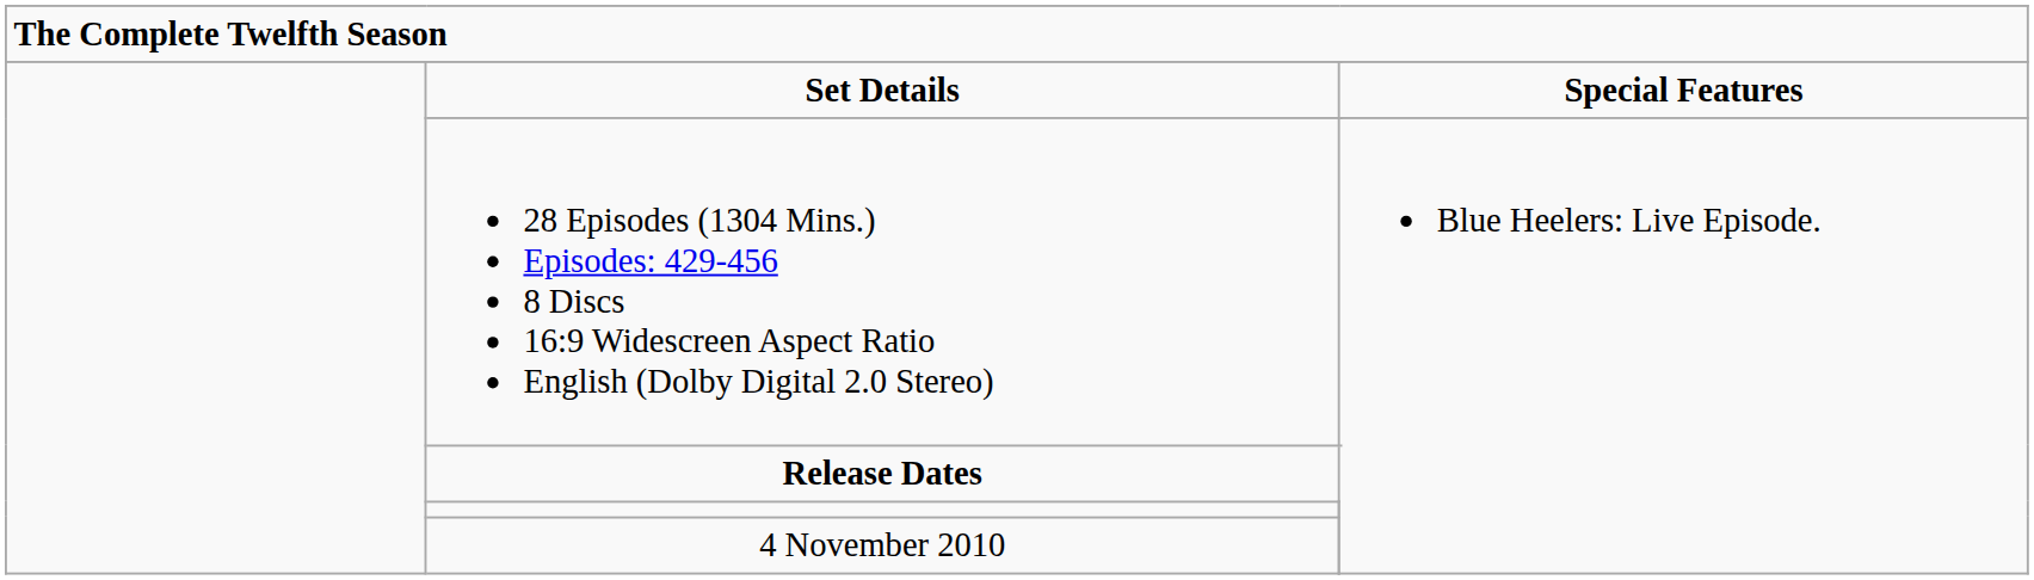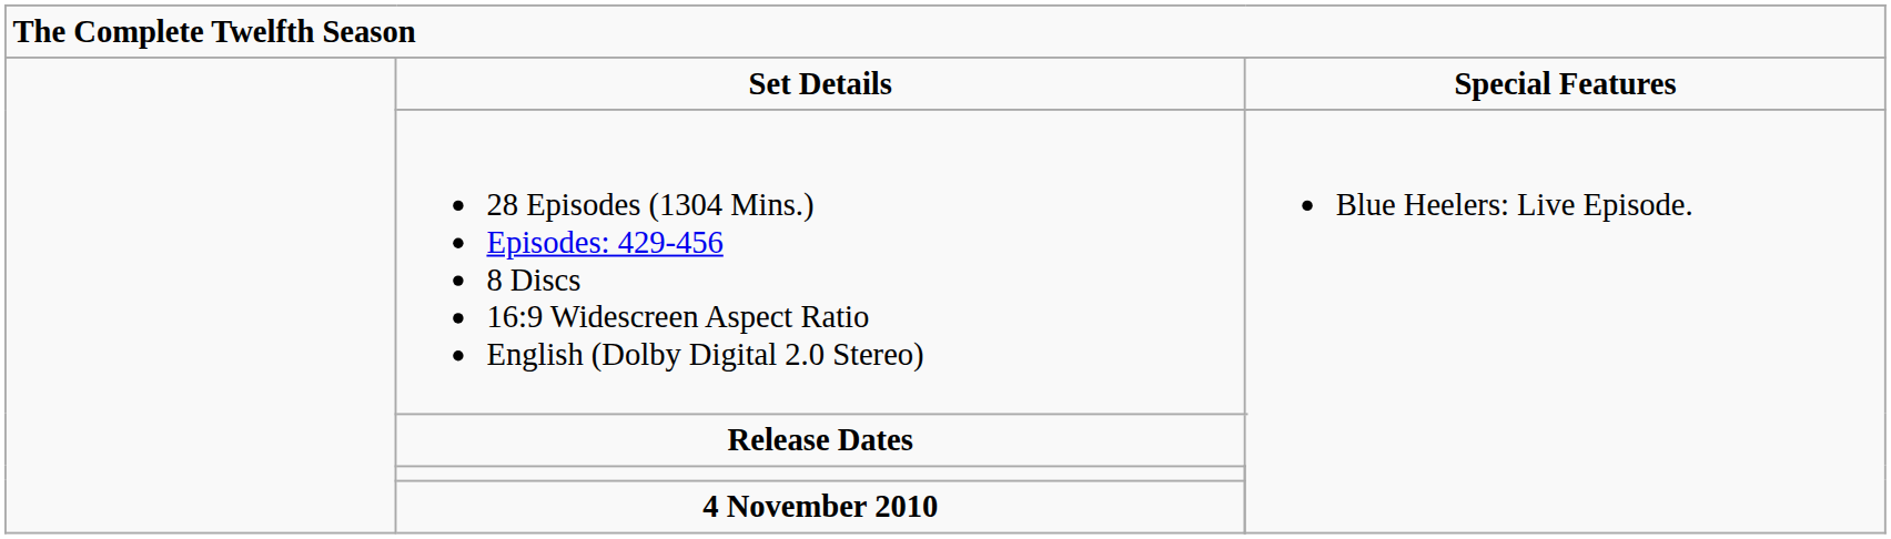4 November 2010 | column 2: normal -> bold
